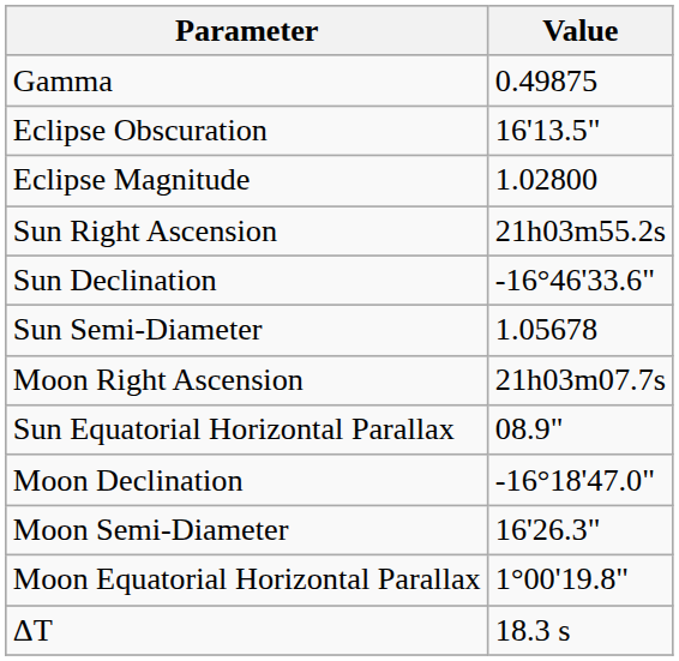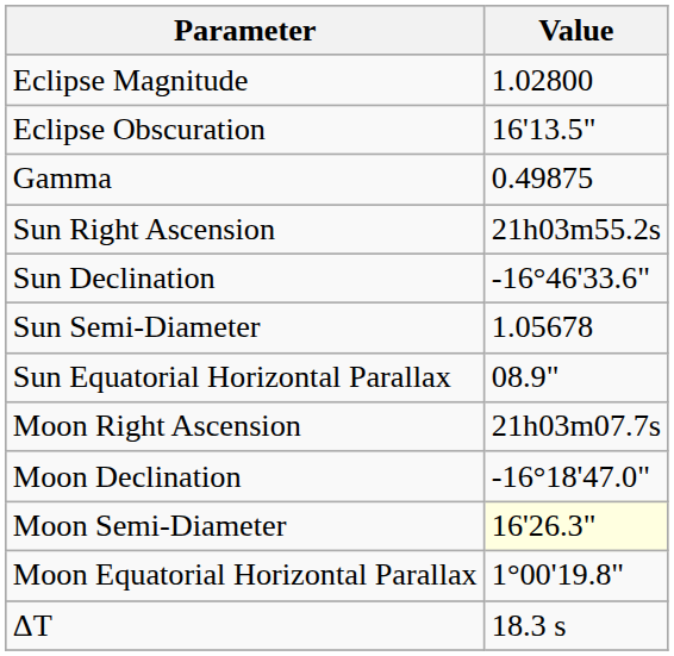rows swapped: Eclipse Magnitude <-> Gamma
rows swapped: Sun Equatorial Horizontal Parallax <-> Moon Right Ascension
Moon Semi-Diameter | Value: no background -> lightyellow background
